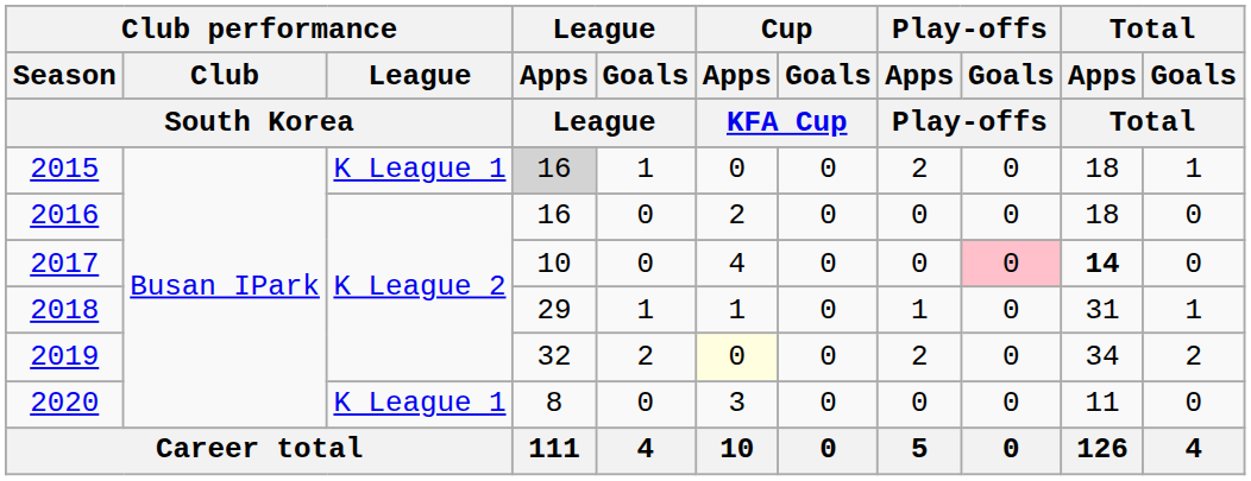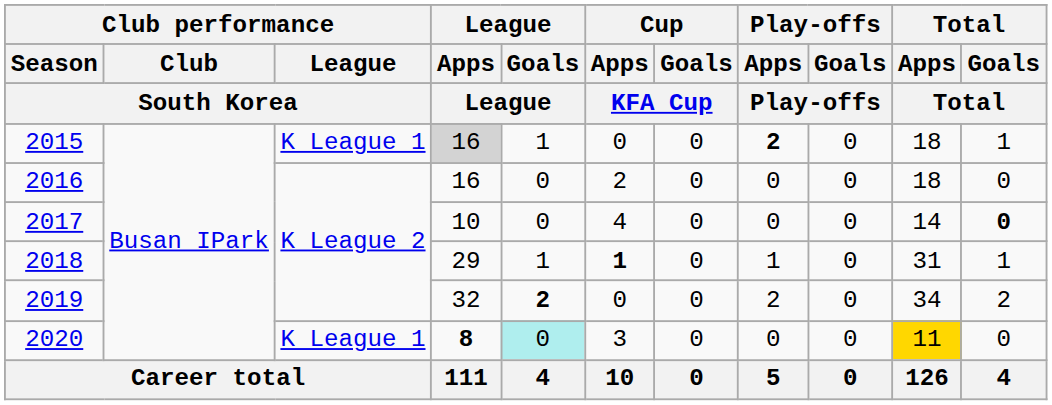2015 | Play-offs / Apps / Play-offs: normal -> bold
2017 | Play-offs / Goals / Play-offs: pink background -> no background
2017 | Total / Apps / Total: bold -> normal
2017 | Total / Goals / Total: normal -> bold
2018 | Cup / Apps / KFA Cup: normal -> bold
2019 | League / Goals / League: normal -> bold
2019 | Cup / Apps / KFA Cup: lightyellow background -> no background
2020 | League / Apps / League: normal -> bold
2020 | League / Goals / League: no background -> paleturquoise background
2020 | Total / Apps / Total: no background -> gold background
